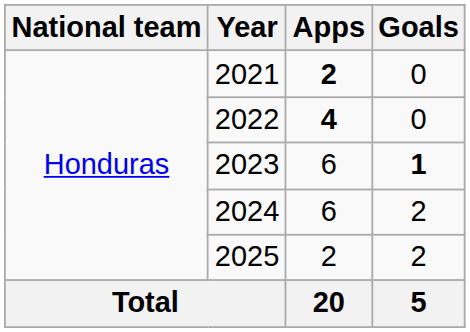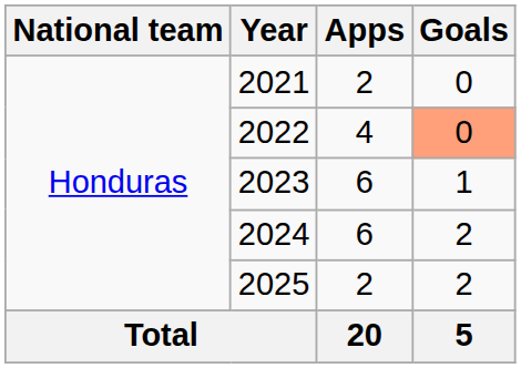2021 | Apps: bold -> normal
2022 | Apps: bold -> normal
2022 | Goals: no background -> lightsalmon background
2023 | Goals: bold -> normal
